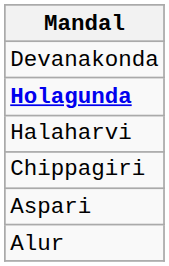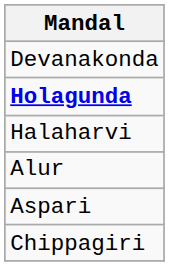row 5 | column 1: Chippagiri -> Alur
row 7 | column 1: Alur -> Chippagiri
